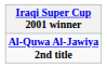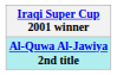row 2 | column 1: no background -> paleturquoise background
